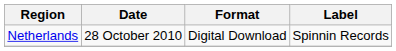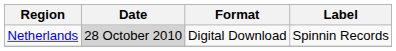Netherlands | Date: no background -> lightgrey background
